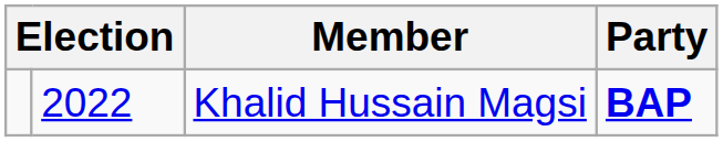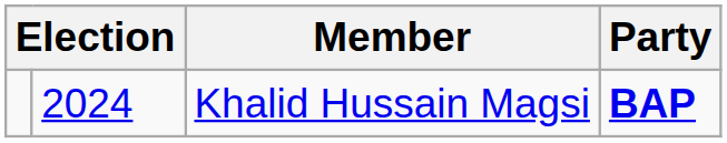Khalid Hussain Magsi | column 2: 2022 -> 2024
